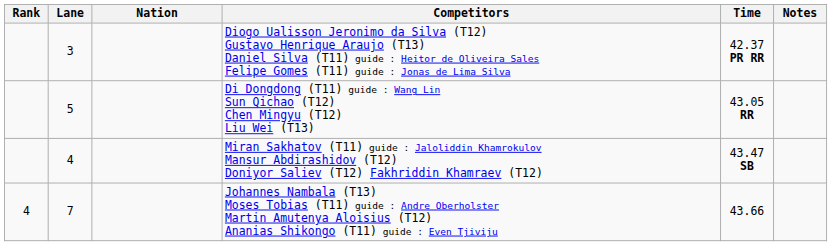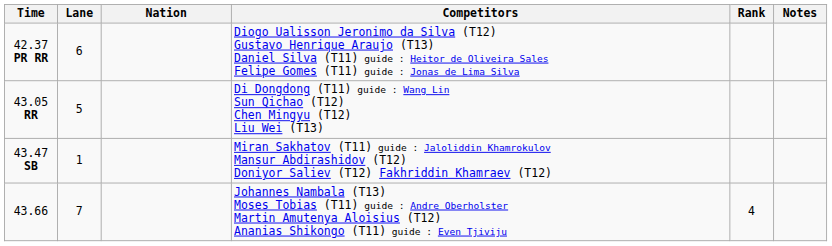columns swapped: Rank <-> Time
row 2 | Lane: 3 -> 6
row 4 | Lane: 4 -> 1
